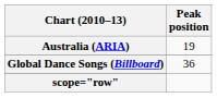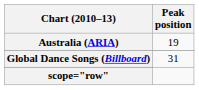Global Dance Songs (Billboard) | Peak position: 36 -> 31
